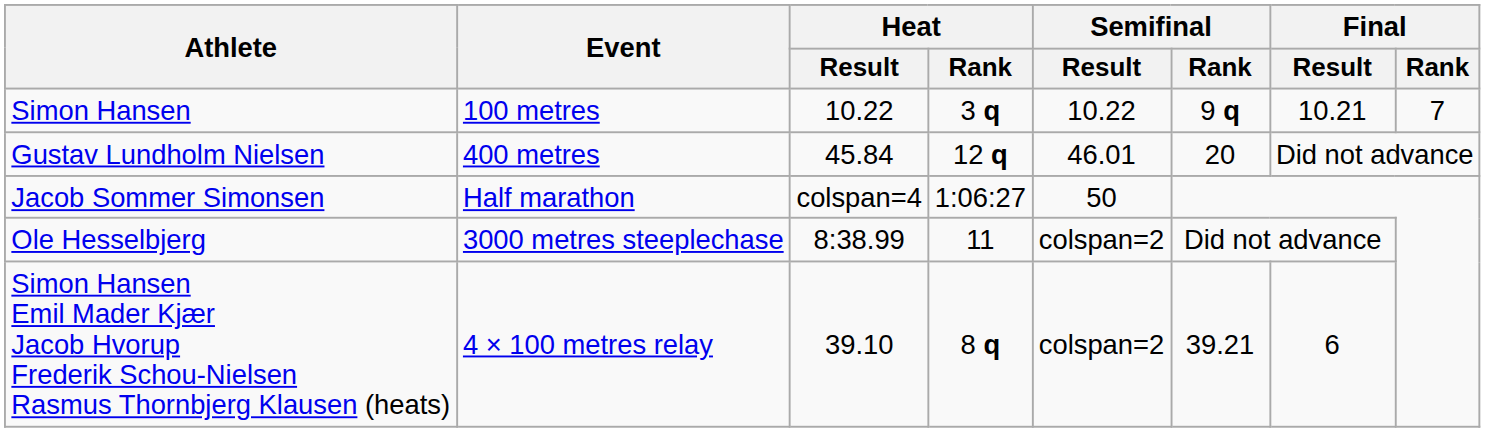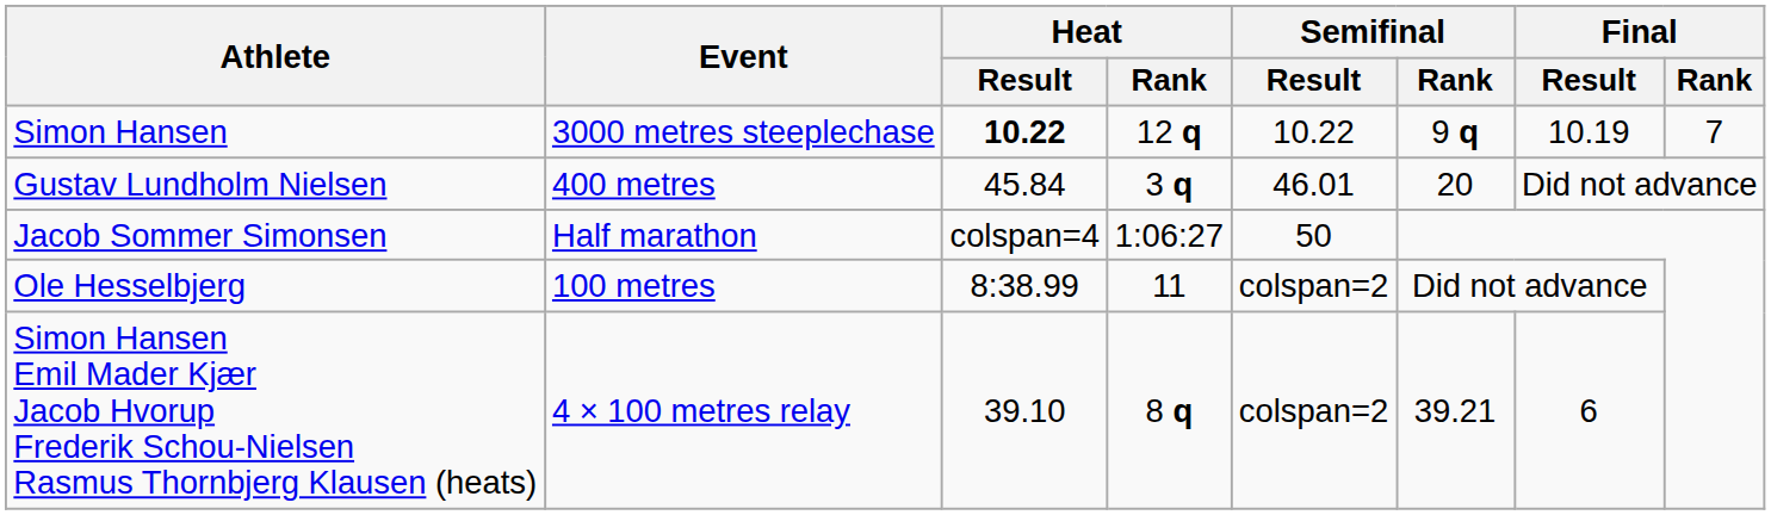Simon Hansen | Event: 100 metres -> 3000 metres steeplechase
Simon Hansen | Heat / Result: normal -> bold
Simon Hansen | Heat / Rank: 3 q -> 12 q
Simon Hansen | Final / Result: 10.21 -> 10.19
Gustav Lundholm Nielsen | Heat / Rank: 12 q -> 3 q
Ole Hesselbjerg | Event: 3000 metres steeplechase -> 100 metres
